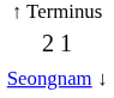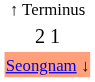row 3 | column 1: no background -> lightsalmon background
